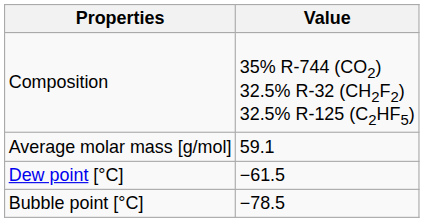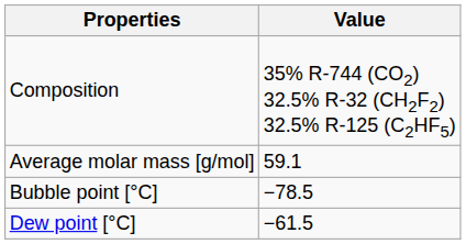rows swapped: Bubble point [°C] <-> Dew point [°C]
